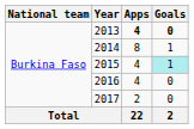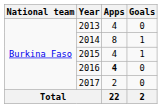2013 | Apps: bold -> normal
2013 | Goals: bold -> normal
2015 | Goals: paleturquoise background -> no background
2016 | Apps: normal -> bold
